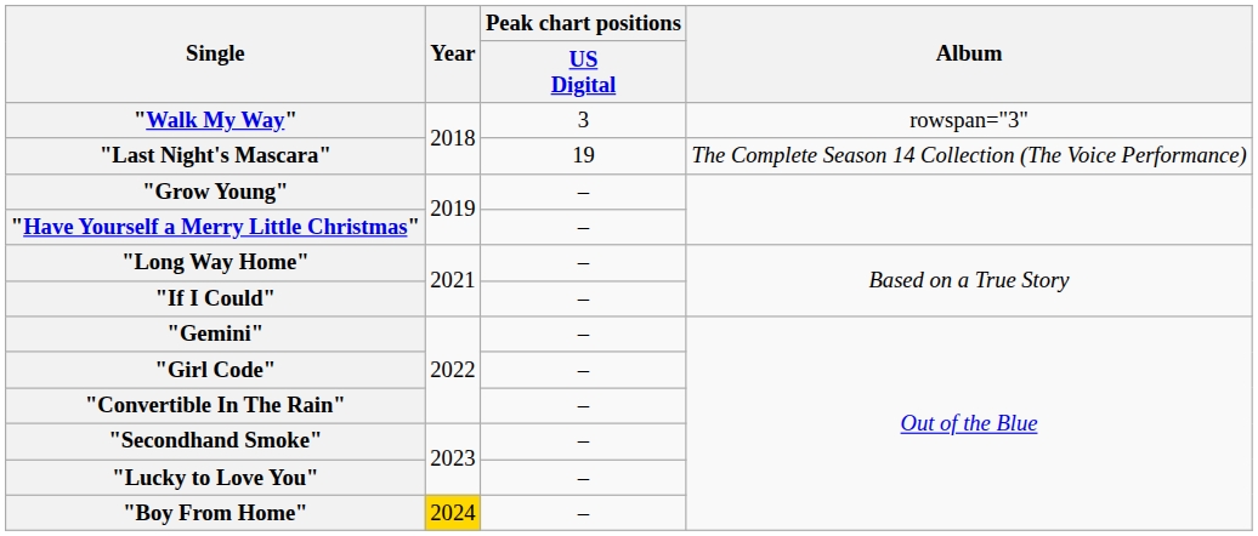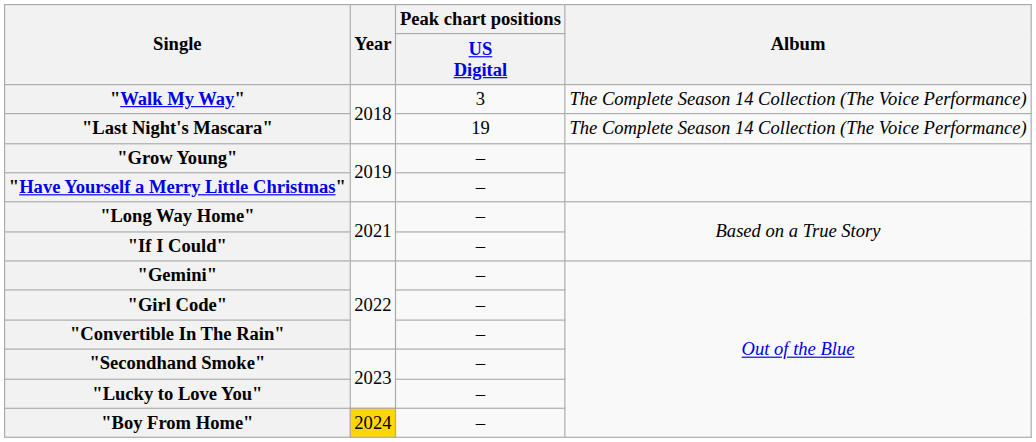"Walk My Way" | Album: rowspan="3" -> The Complete Season 14 Collection (The Voice Performance)
